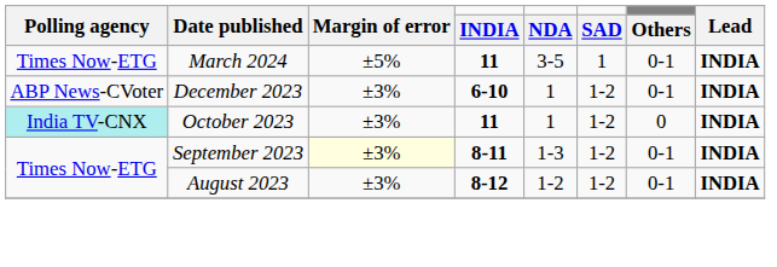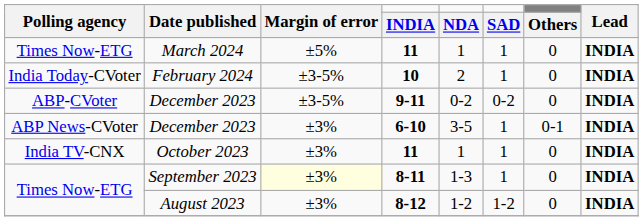March 2024 | NDA: 3-5 -> 1
March 2024 | Others: 0-1 -> 0
+ row: India Today-CVoter | February 2024 | ±3-5% | 10 | 2 | 1 | 0 | INDIA
+ row: ABP-CVoter | December 2023 | ±3-5% | 9-11 | 0-2 | 0-2 | 0 | INDIA
December 2023 / 6-10 | NDA: 1 -> 3-5
December 2023 / 6-10 | SAD: 1-2 -> 1
October 2023 | Polling agency: paleturquoise background -> no background
October 2023 | SAD: 1-2 -> 1
September 2023 | SAD: 1-2 -> 1
September 2023 | Others: 0-1 -> 0
August 2023 | Others: 0-1 -> 0
